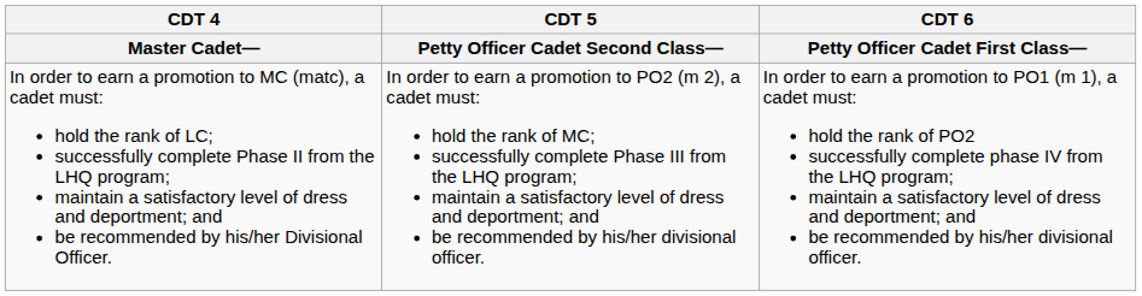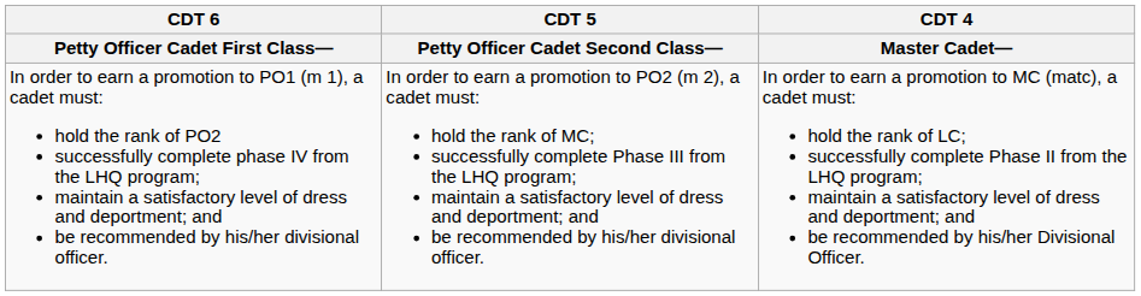columns swapped: CDT 4 / Master Cadet— <-> CDT 6 / Petty Officer Cadet First Class—
